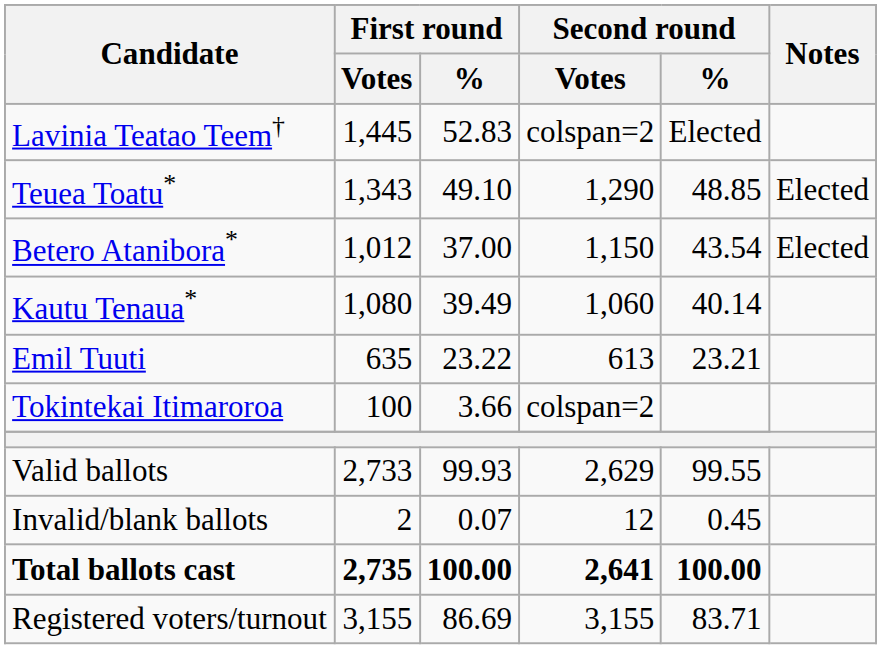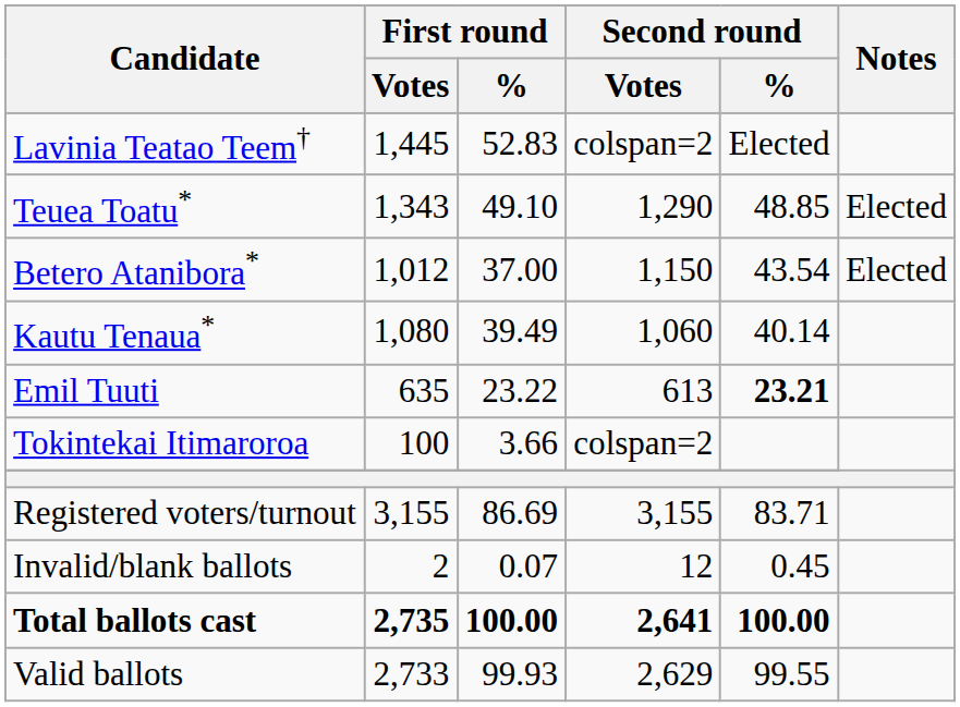Emil Tuuti | Second round / %: normal -> bold
rows swapped: Valid ballots <-> Registered voters/turnout
